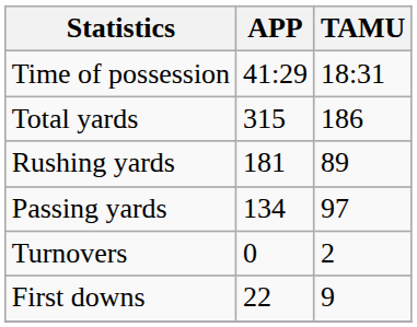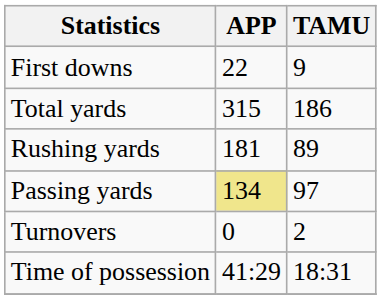rows swapped: First downs <-> Time of possession
Passing yards | APP: no background -> khaki background
